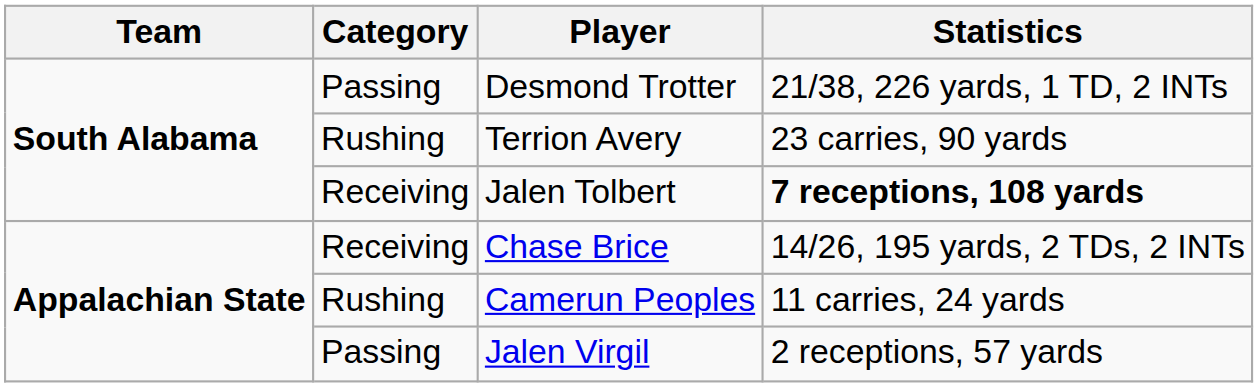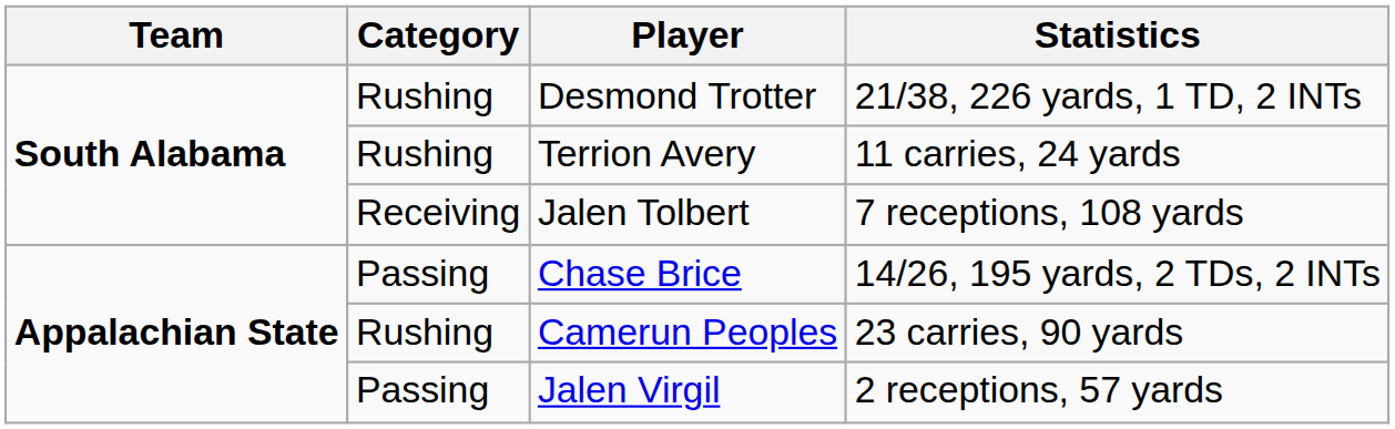Desmond Trotter | Category: Passing -> Rushing
Terrion Avery | Statistics: 23 carries, 90 yards -> 11 carries, 24 yards
Jalen Tolbert | Statistics: bold -> normal
Chase Brice | Category: Receiving -> Passing
Camerun Peoples | Statistics: 11 carries, 24 yards -> 23 carries, 90 yards
